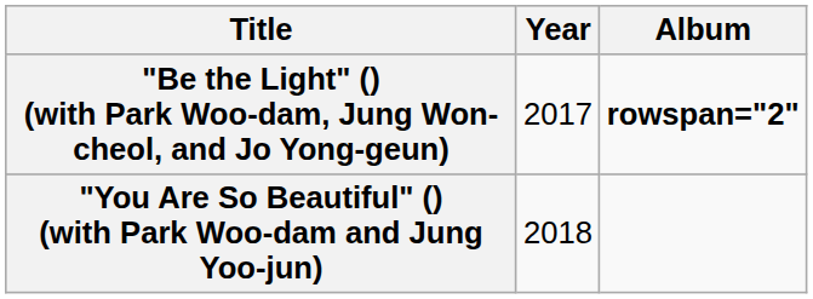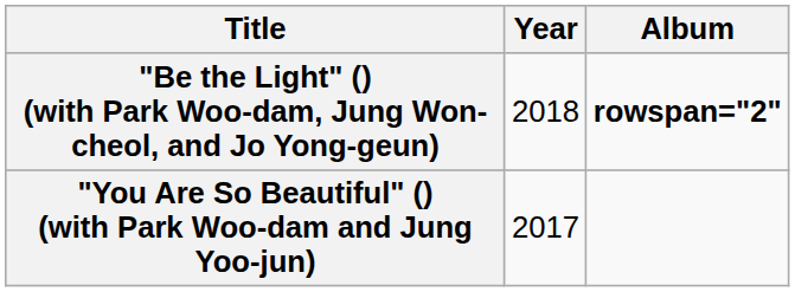row 2 | Year: 2017 -> 2018
row 3 | Year: 2018 -> 2017
